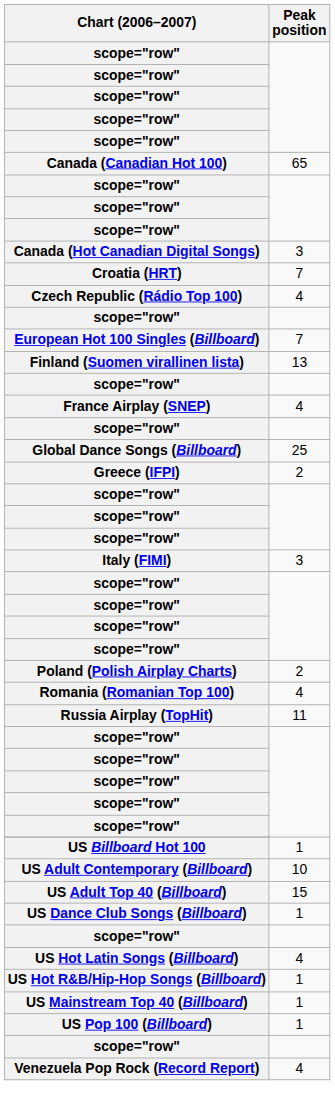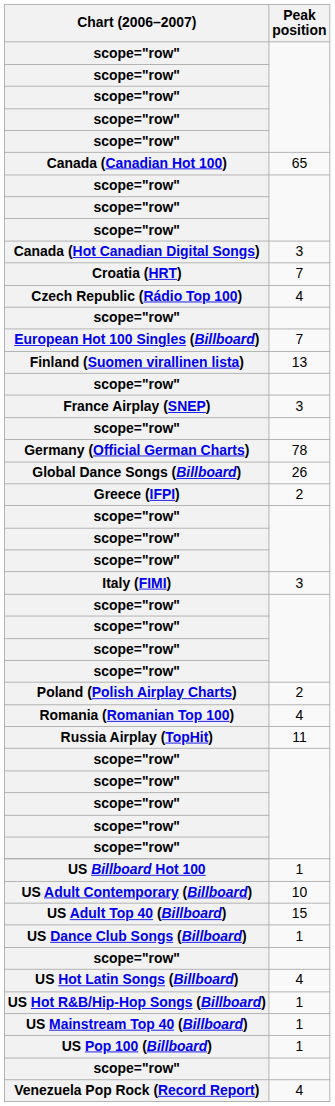France Airplay (SNEP) | Peak position: 4 -> 3
+ row: Germany (Official German Charts) | 78
Global Dance Songs (Billboard) | Peak position: 25 -> 26
